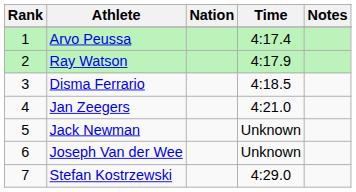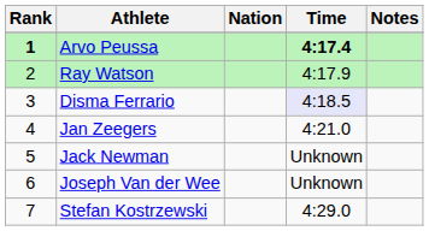Arvo Peussa | Rank: normal -> bold
Arvo Peussa | Time: normal -> bold
Disma Ferrario | Time: no background -> lavender background
